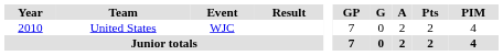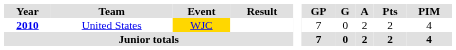United States | Year: normal -> bold
United States | Event: no background -> gold background
